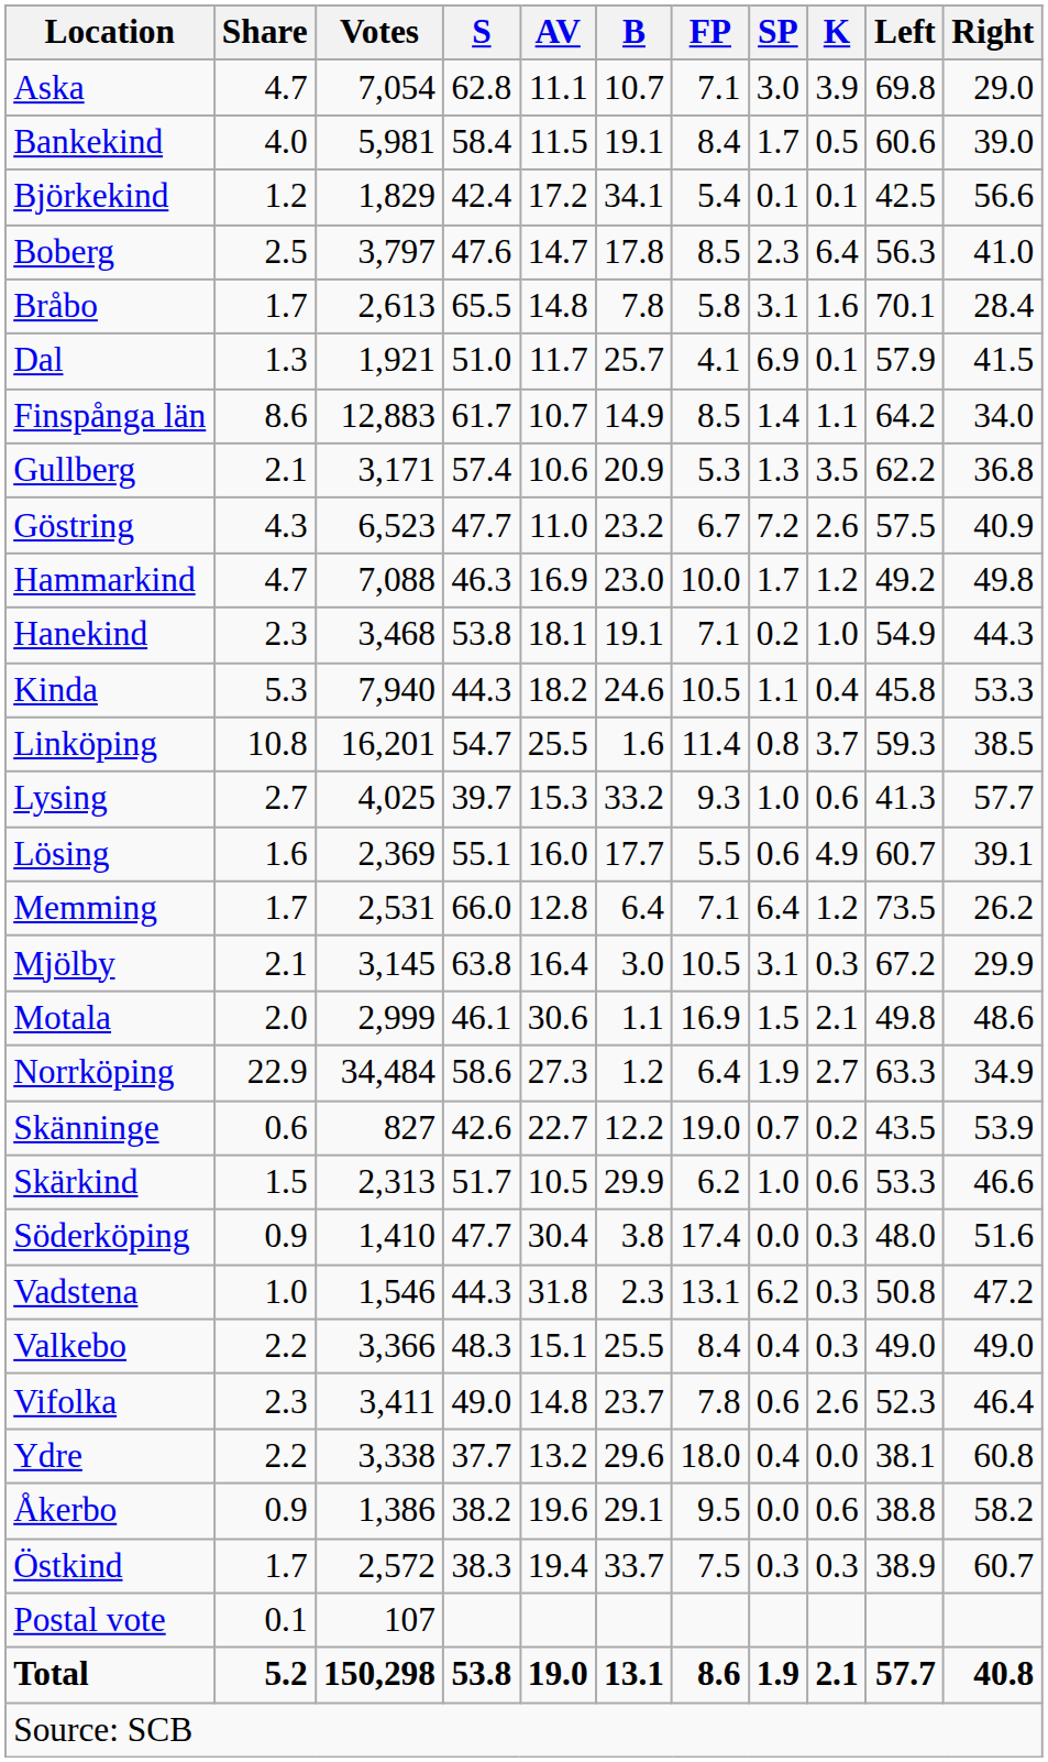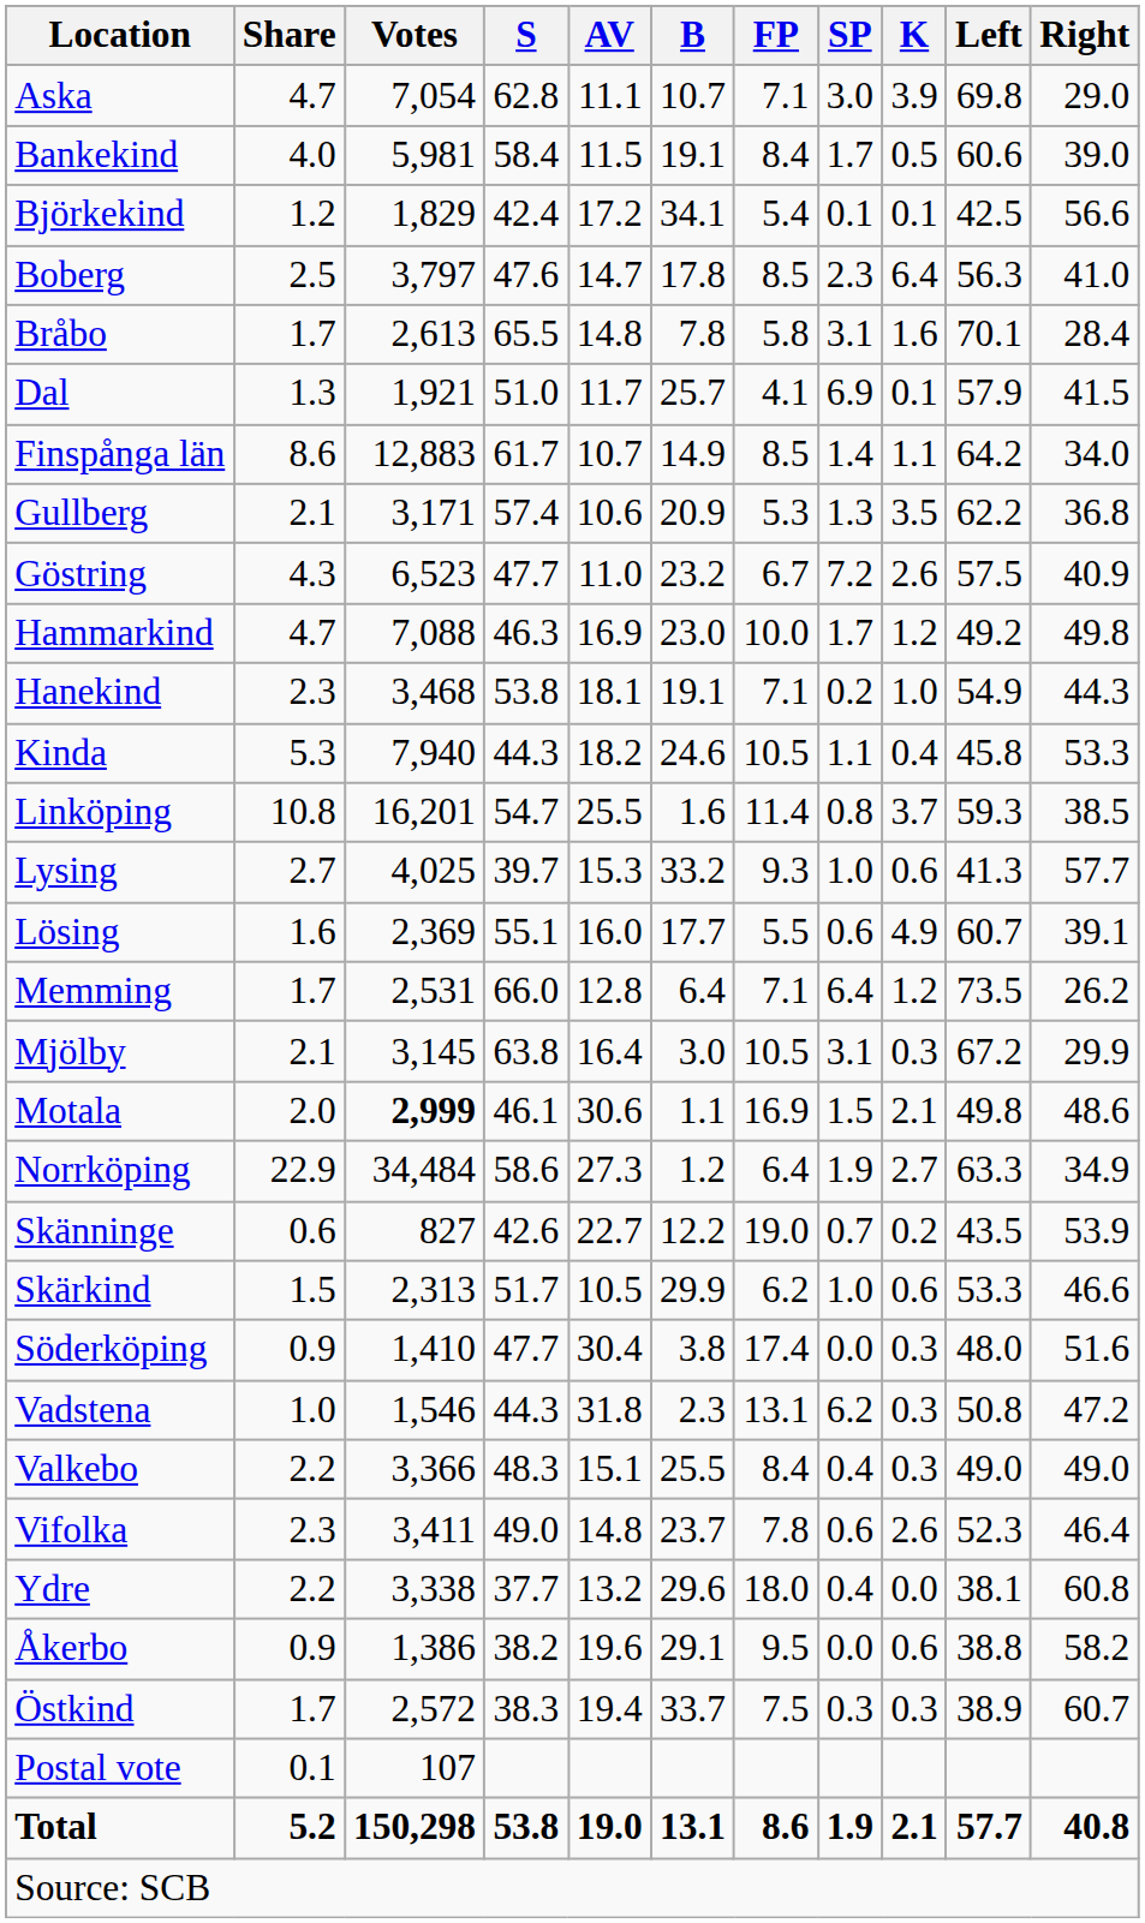Motala | Votes: normal -> bold
